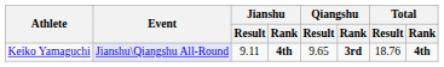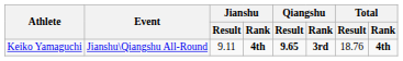row 3 | Event: lavender background -> no background
row 3 | Qiangshu / Result: normal -> bold
